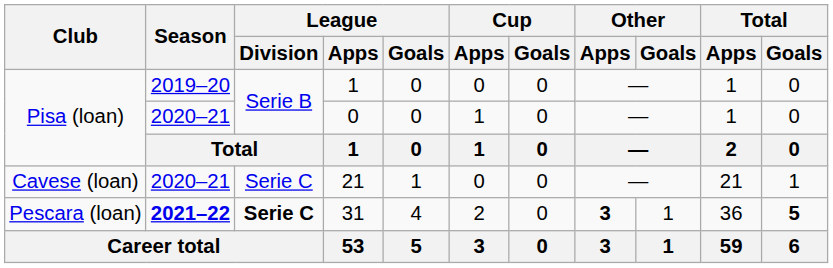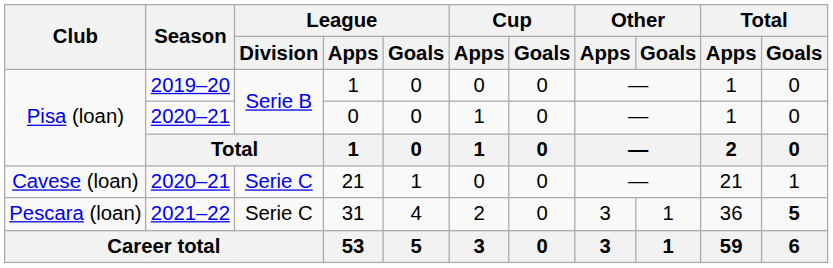31 | Season: bold -> normal
31 | League / Division: bold -> normal
31 | Other / Apps: bold -> normal
